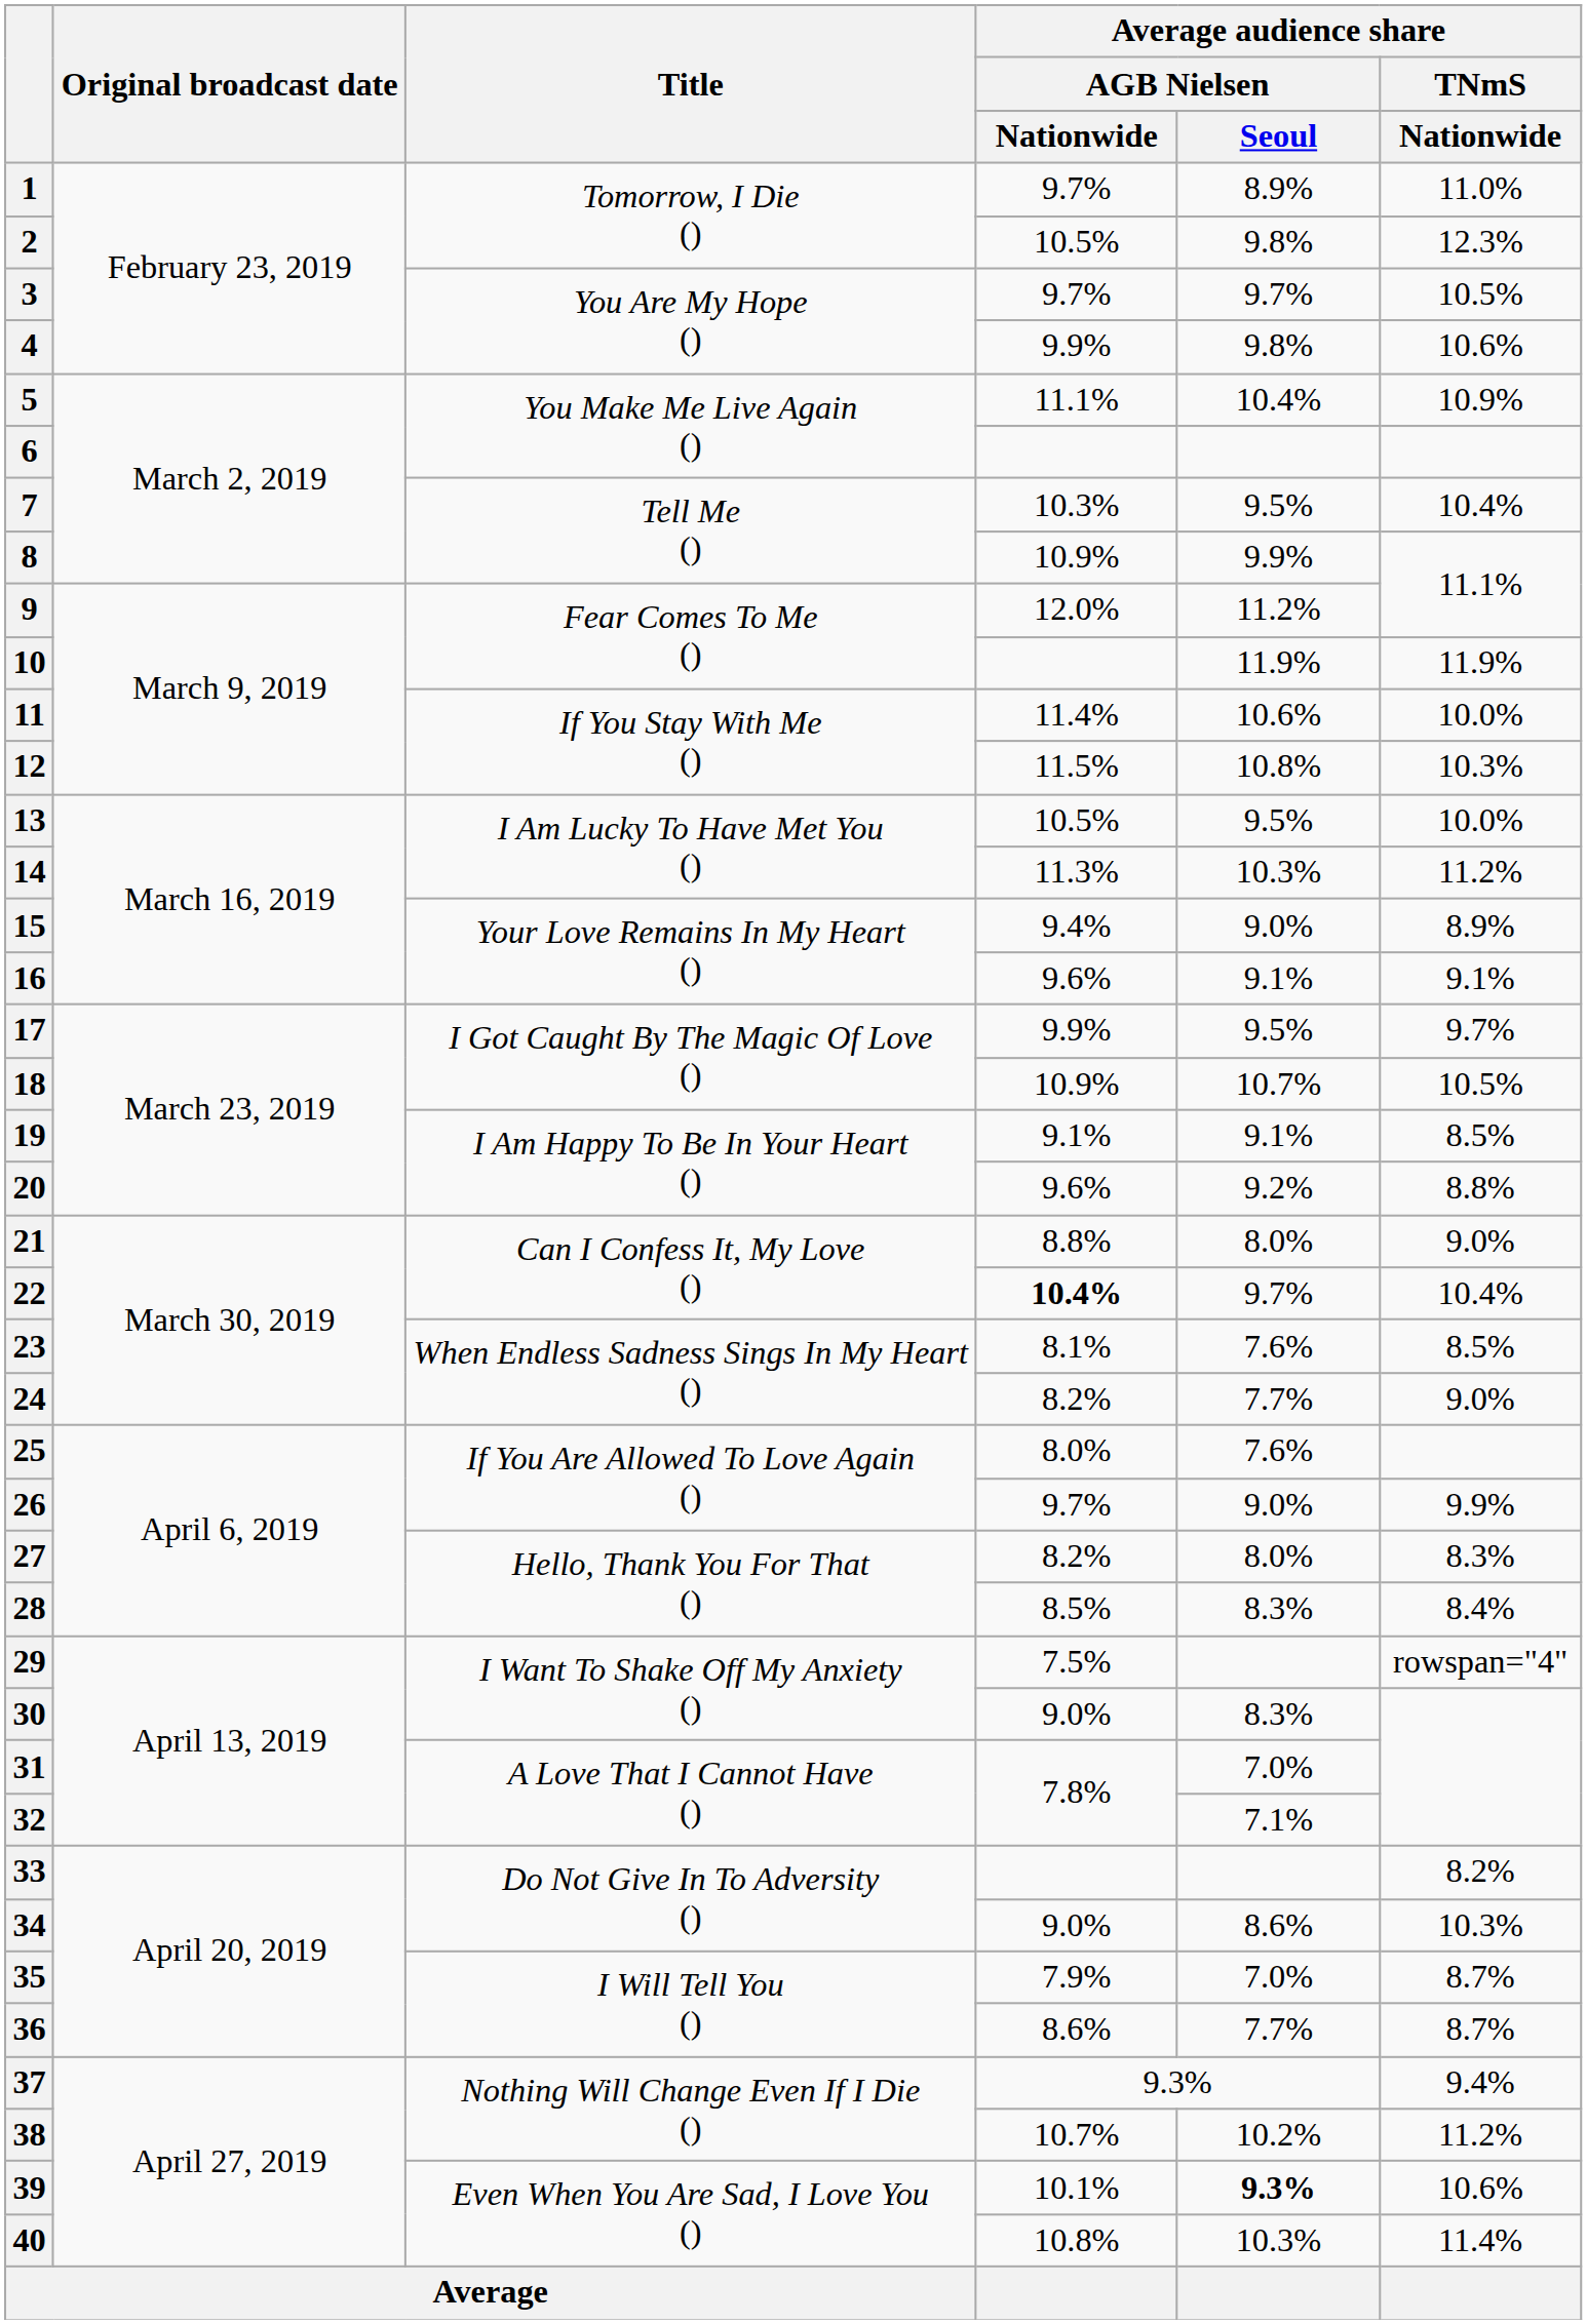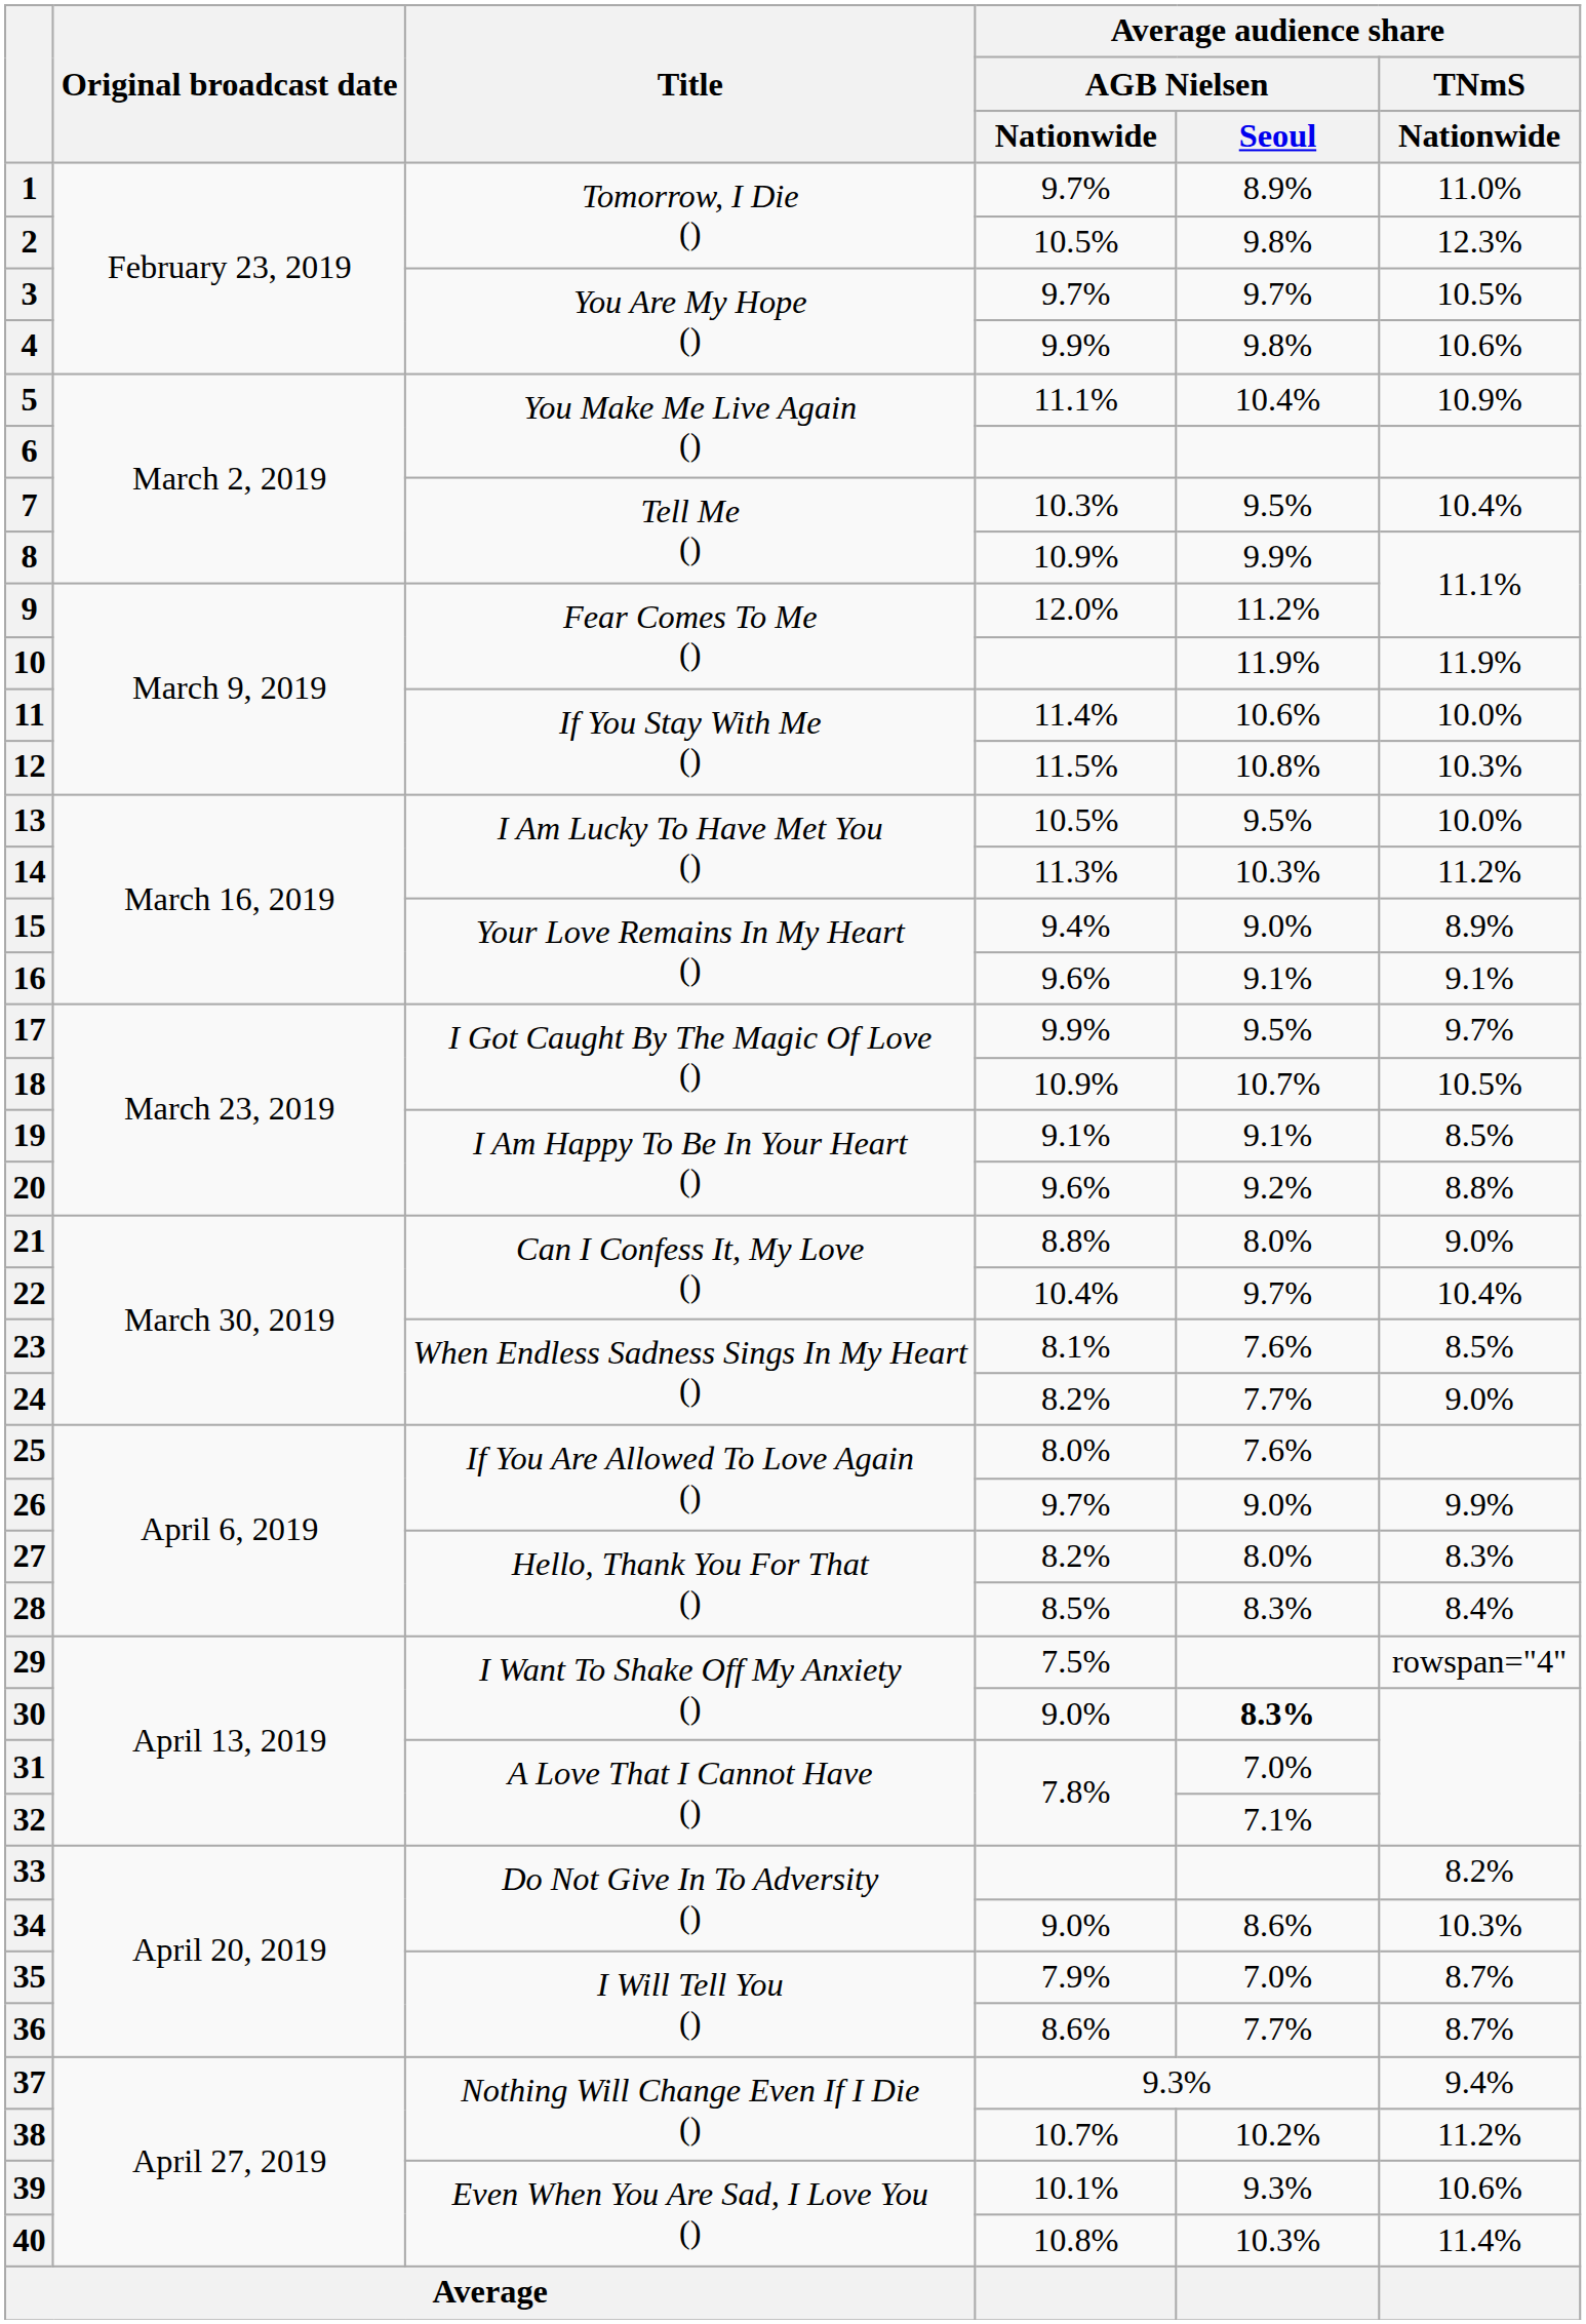22 | Average audience share / AGB Nielsen / Nationwide: bold -> normal
30 | Average audience share / AGB Nielsen / Seoul: normal -> bold
39 | Average audience share / AGB Nielsen / Seoul: bold -> normal
